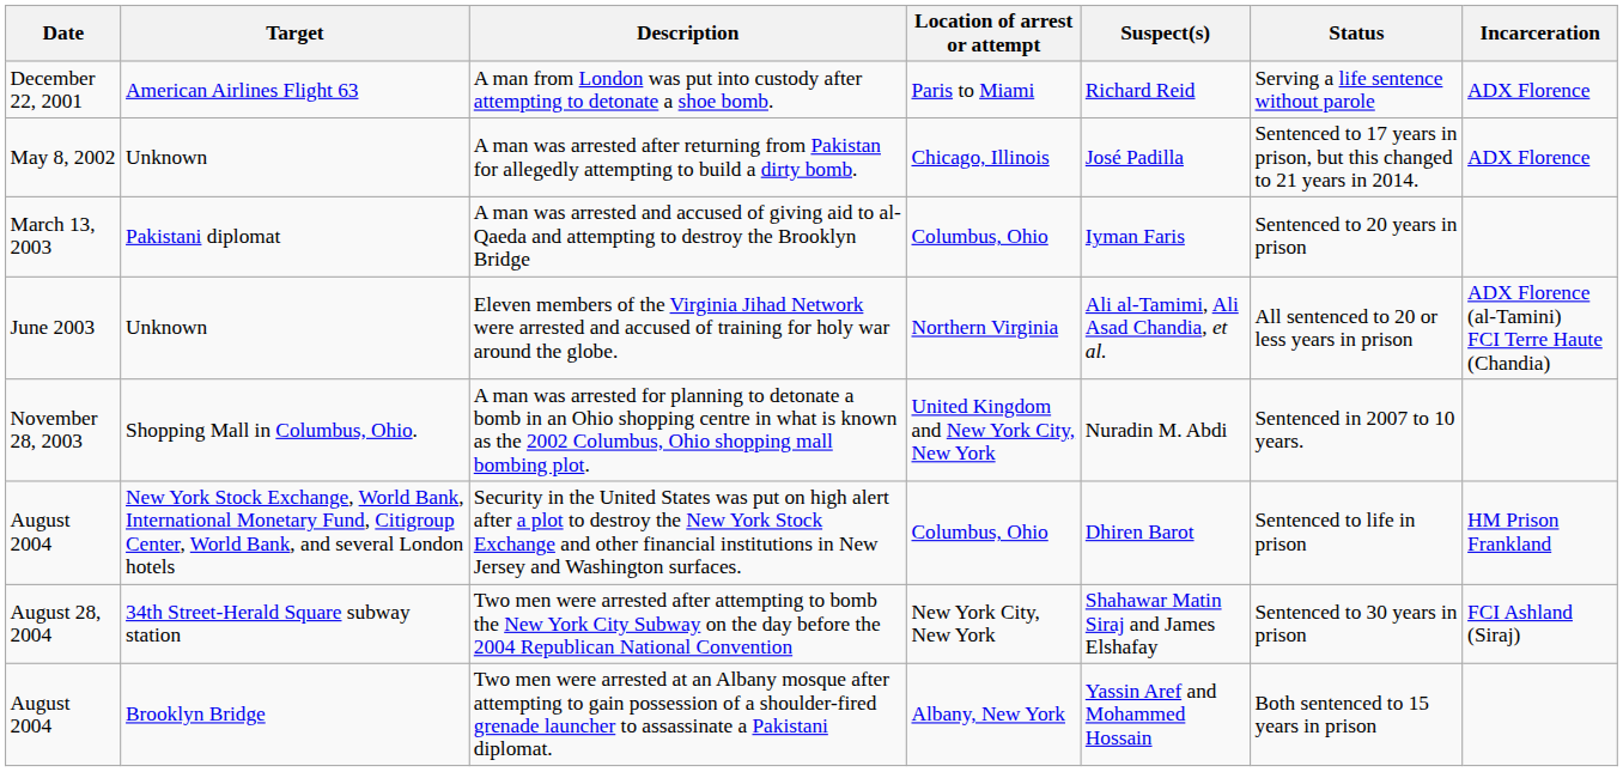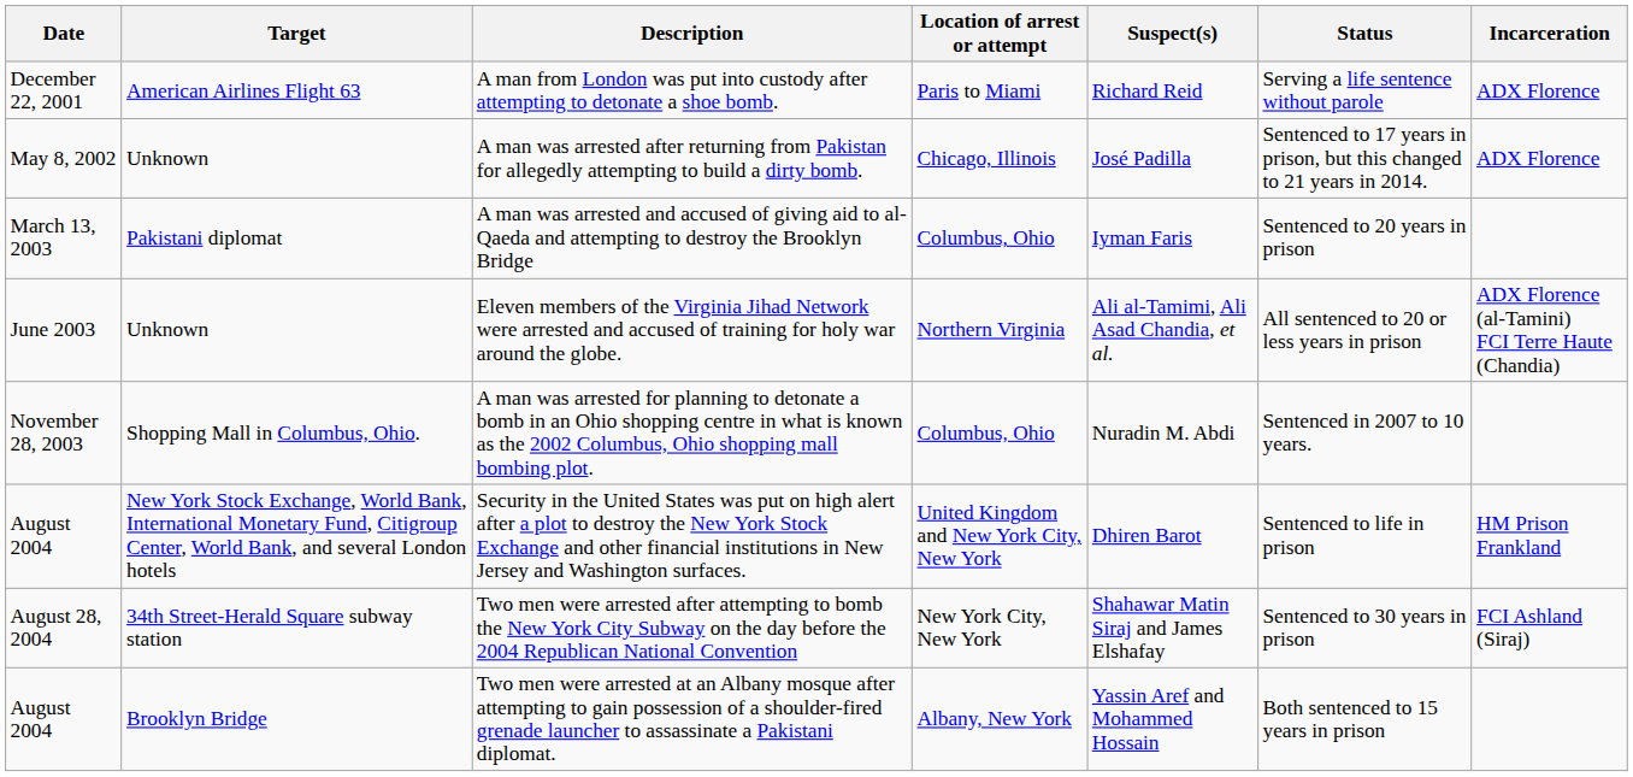row 6 | Location of arrest or attempt: United Kingdom and New York City, New York -> Columbus, Ohio
row 7 | Location of arrest or attempt: Columbus, Ohio -> United Kingdom and New York City, New York
